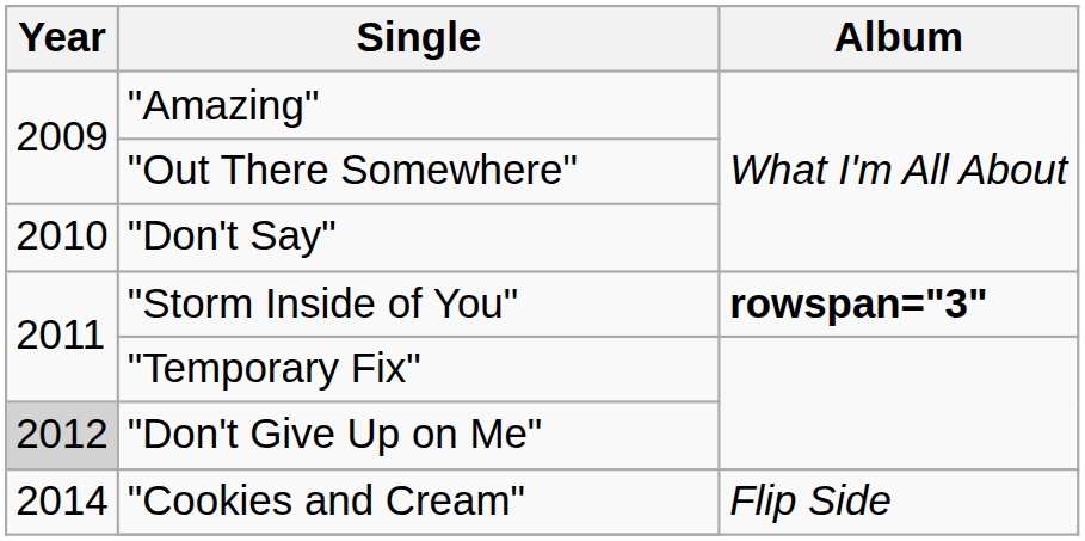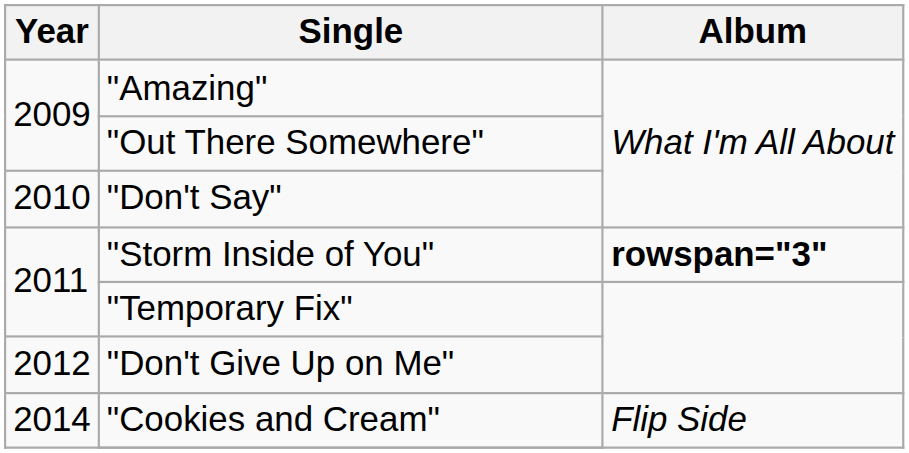"Don't Give Up on Me" | Year: lightgrey background -> no background
